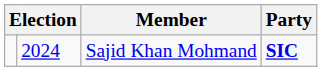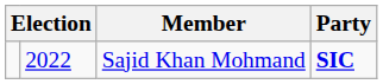Sajid Khan Mohmand | column 2: 2024 -> 2022
